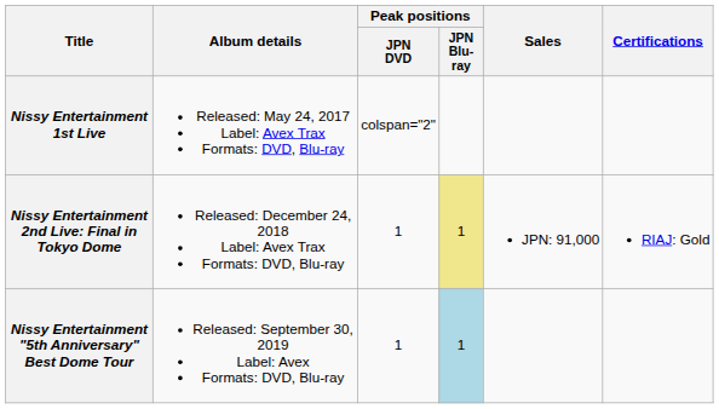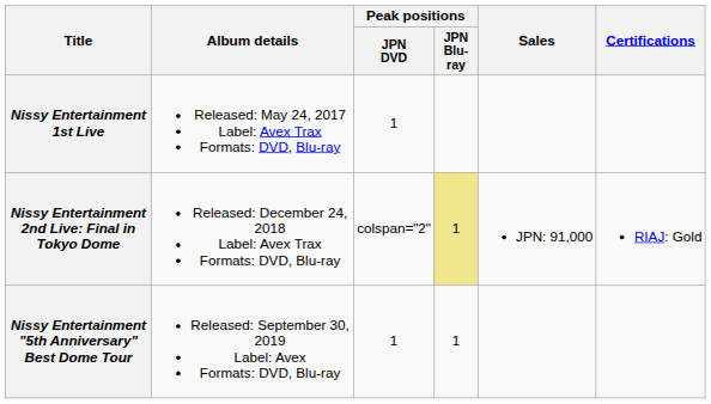Nissy Entertainment 1st Live | Peak positions / JPN DVD: colspan="2" -> 1
Nissy Entertainment 2nd Live: Final in Tokyo Dome | Peak positions / JPN DVD: 1 -> colspan="2"
Nissy Entertainment "5th Anniversary" Best Dome Tour | Peak positions / JPN Blu-ray: lightblue background -> no background
